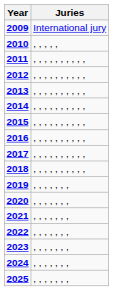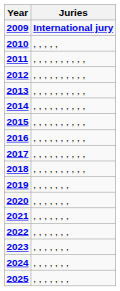2009 | Juries: normal -> bold
